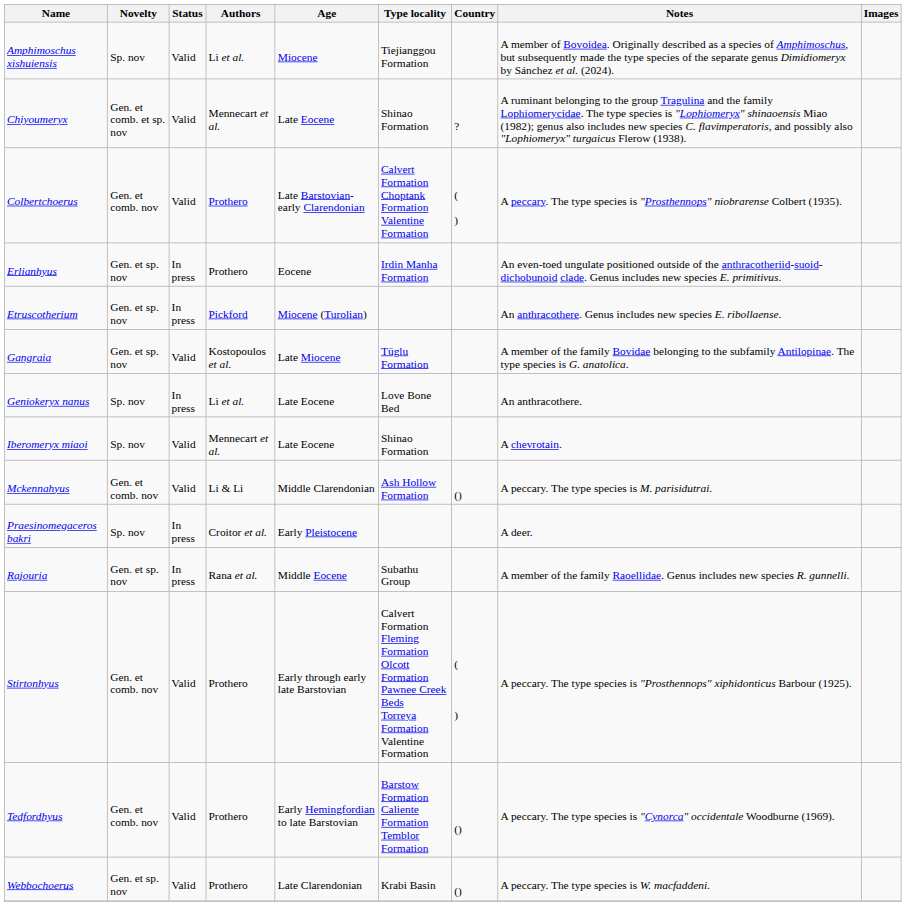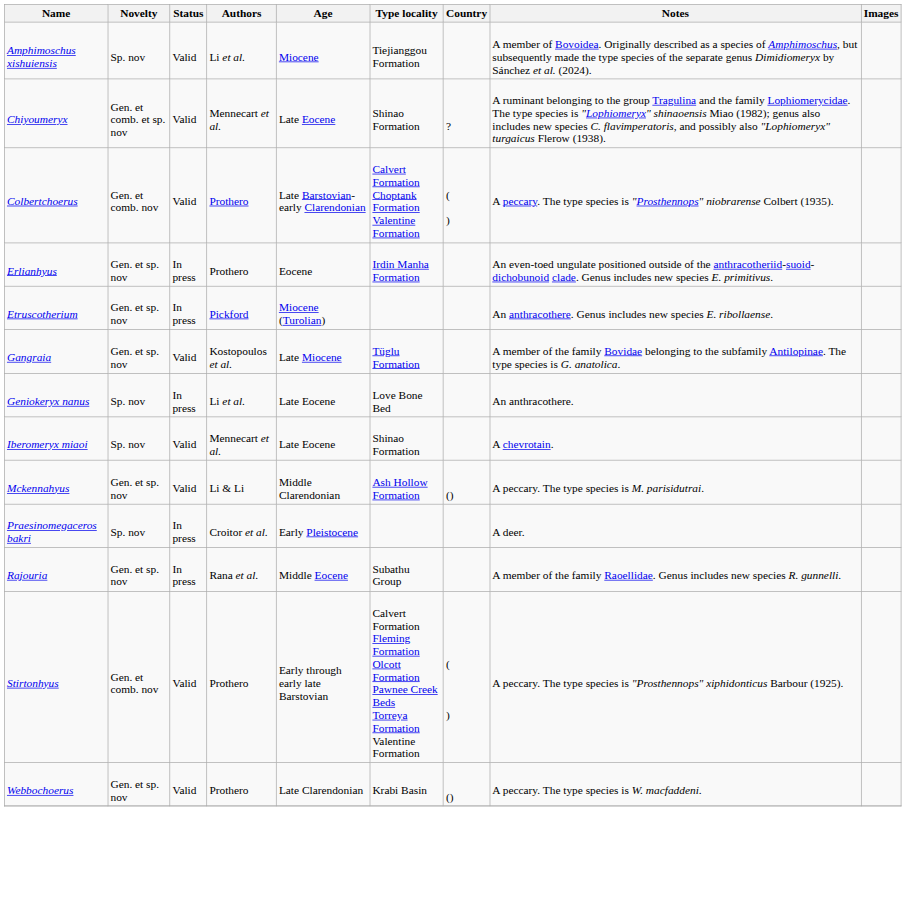Mckennahyus | Novelty: Gen. et comb. nov -> Gen. et sp. nov
- row: Tedfordhyus | Gen. et comb. nov | Valid | Prothero | Early Hemingfordian to late Barstovian | Barstow Formation Caliente Formation Temblor Formation | () | A peccary. The type species is "Cynorca" occidentale Woodburne (1969).
